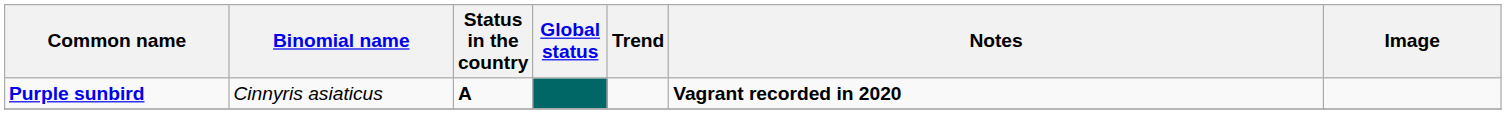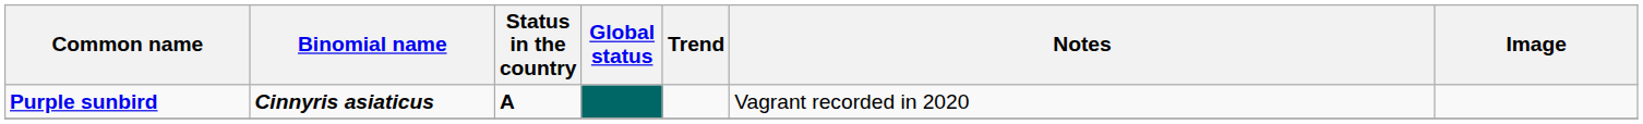Purple sunbird | Binomial name: normal -> bold
Purple sunbird | Notes: bold -> normal
